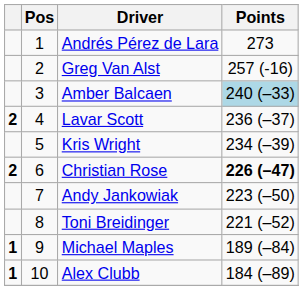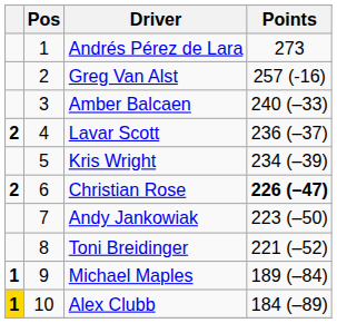Amber Balcaen | Points: lightblue background -> no background
Alex Clubb | column 1: no background -> gold background
